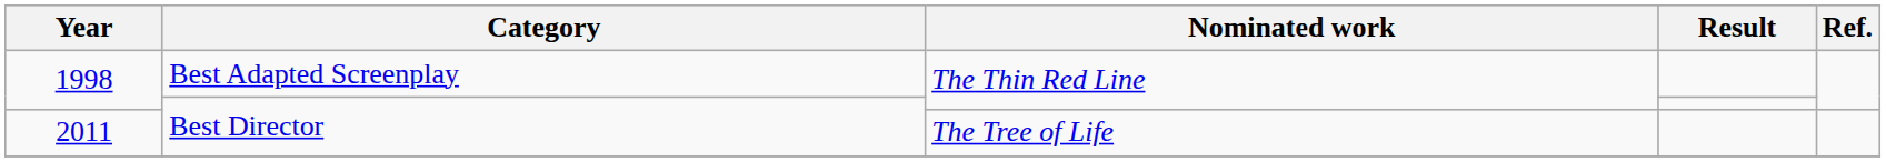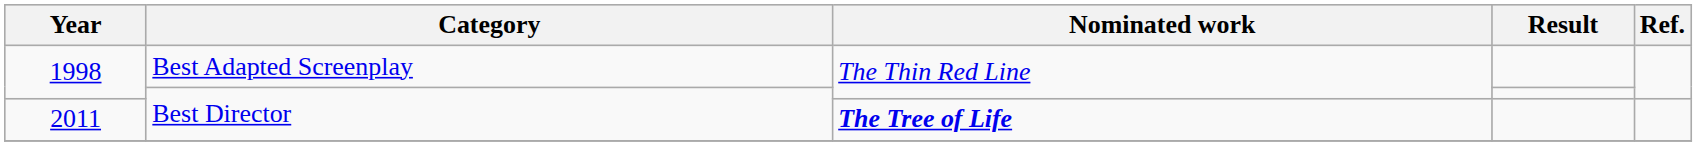2011 | Nominated work: normal -> bold
